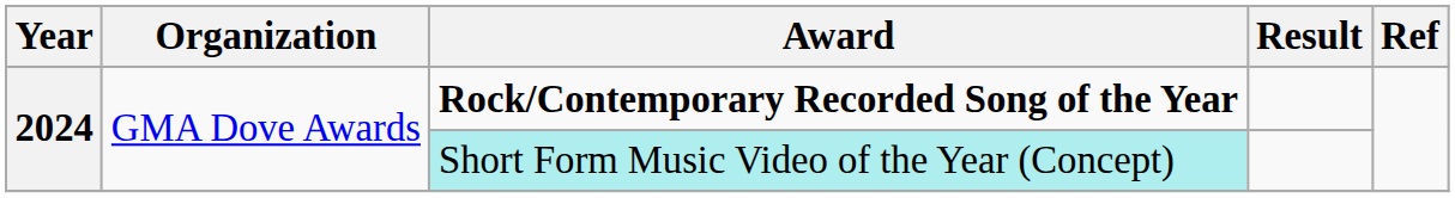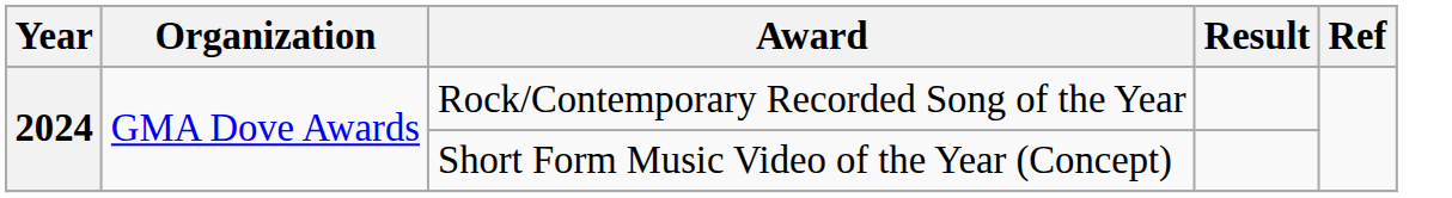Rock/Contemporary Recorded Song of the Year | Award: bold -> normal
Short Form Music Video of the Year (Concept) | Award: paleturquoise background -> no background
